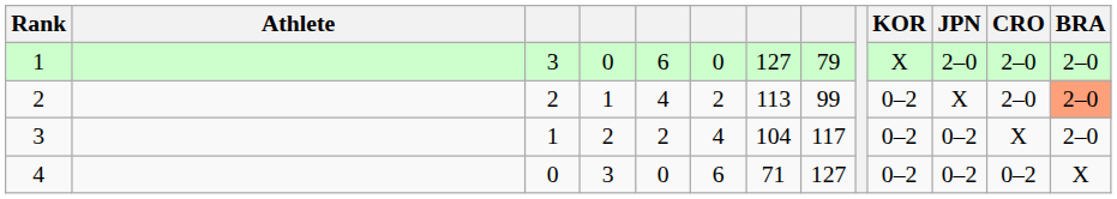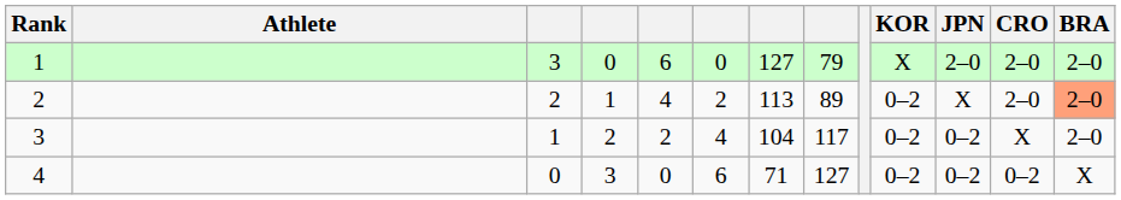row 3 | column 8: 99 -> 89
